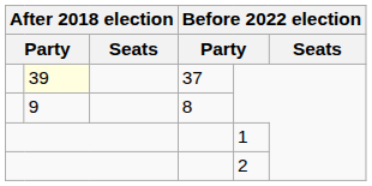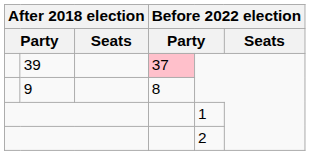39 | column 2: lightyellow background -> no background
39 | column 4: no background -> pink background
